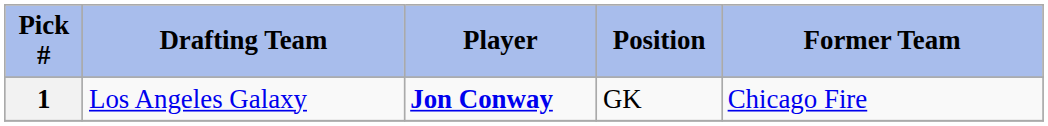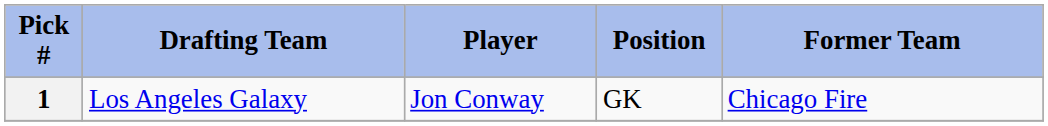1 | Player: bold -> normal
